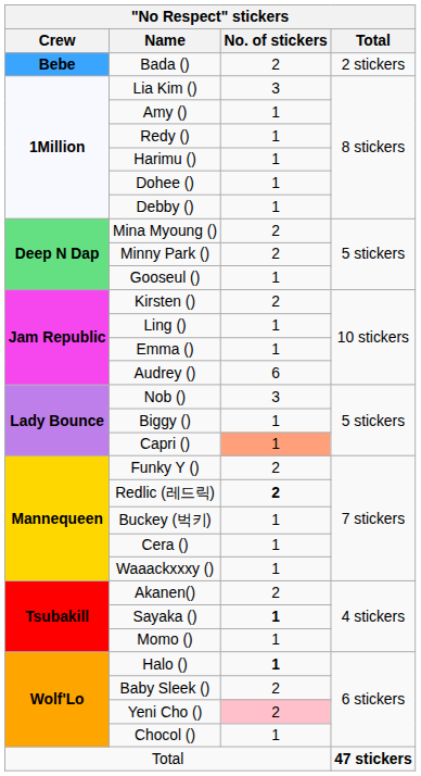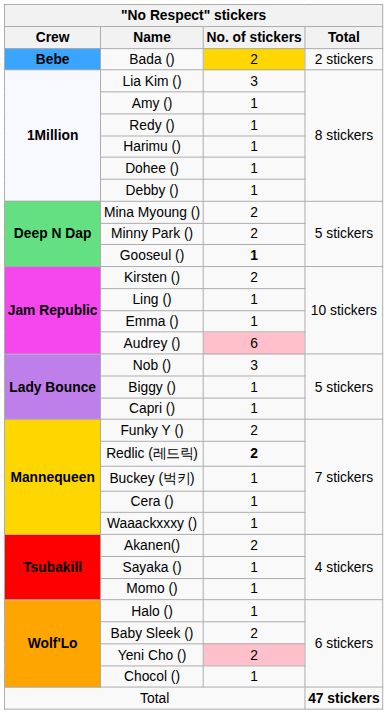Bada () | No. of stickers: no background -> gold background
Gooseul () | No. of stickers: normal -> bold
Audrey () | No. of stickers: no background -> pink background
Capri () | No. of stickers: lightsalmon background -> no background
Sayaka () | No. of stickers: bold -> normal
Halo () | No. of stickers: bold -> normal
